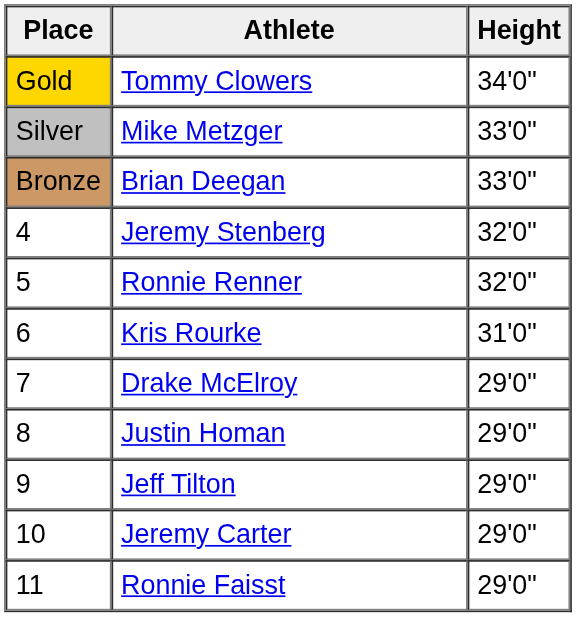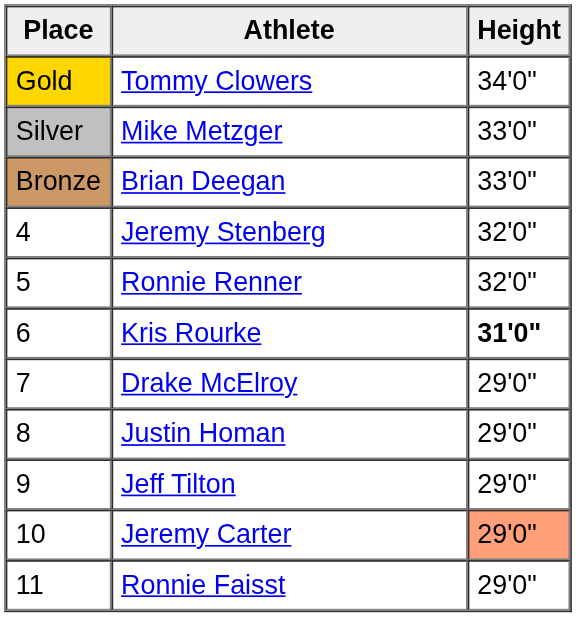Kris Rourke | Height: normal -> bold
Jeremy Carter | Height: no background -> lightsalmon background
